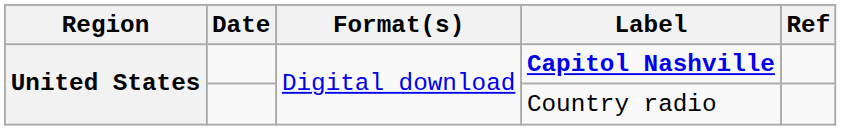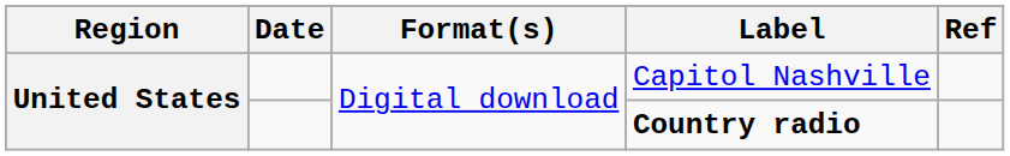Capitol Nashville | Label: bold -> normal
Country radio | Label: normal -> bold
